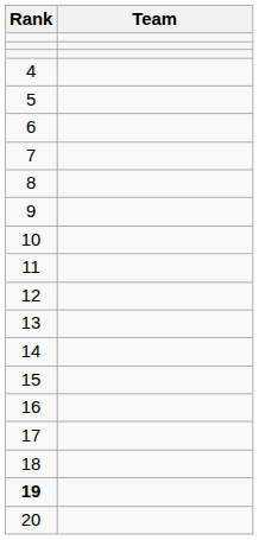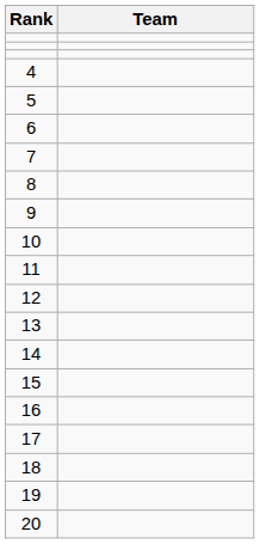row 20 | Rank: bold -> normal
